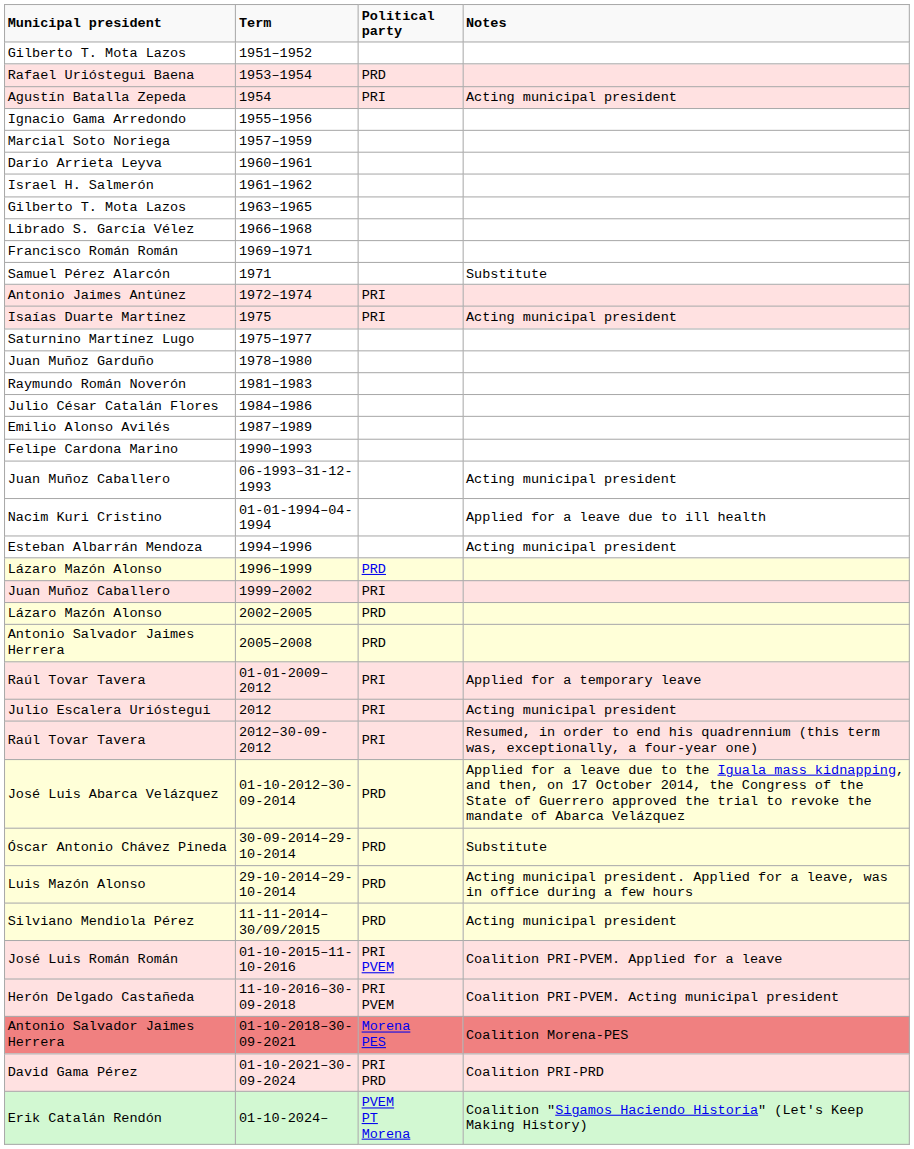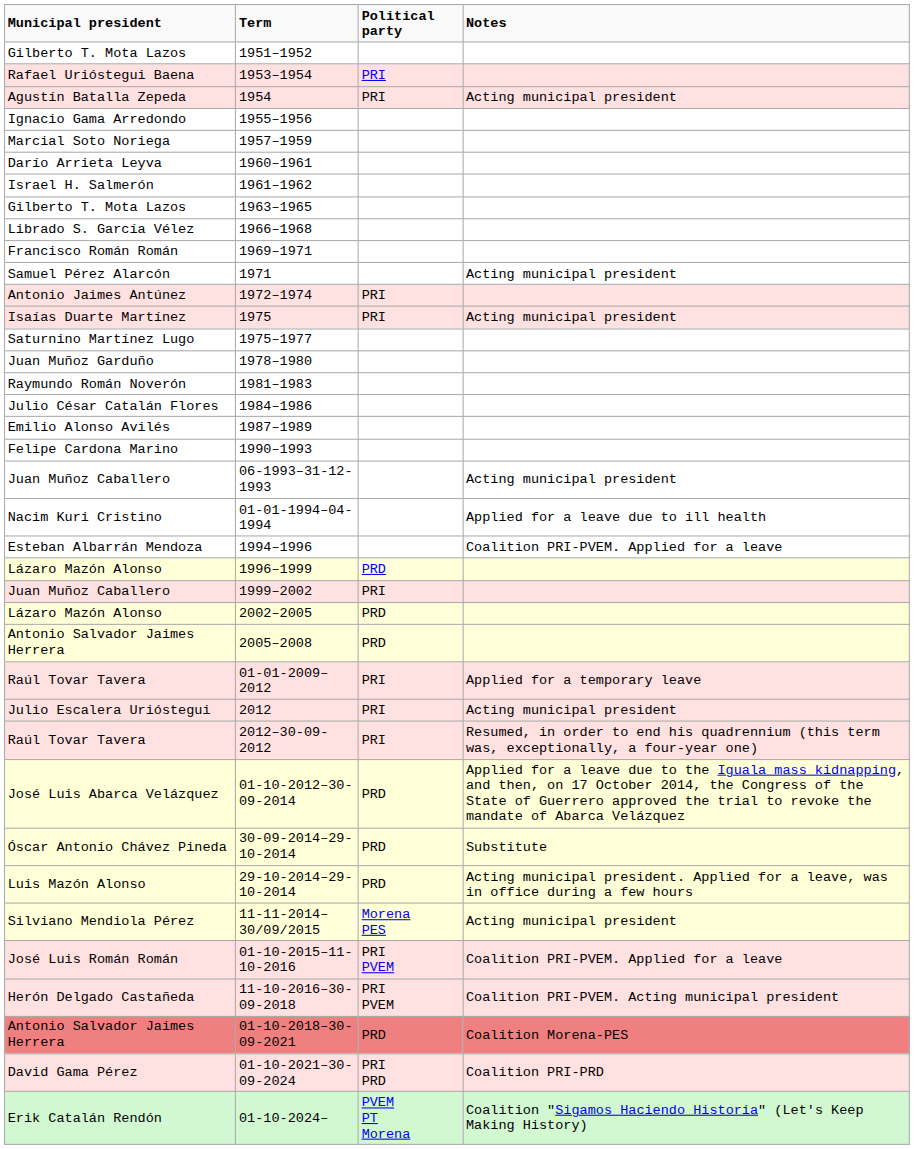1953–1954 | Political party: PRD -> PRI
1971 | Notes: Substitute -> Acting municipal president
1994–1996 | Notes: Acting municipal president -> Coalition PRI-PVEM. Applied for a leave
11-11-2014–30/09/2015 | Political party: PRD -> Morena PES
01-10-2018–30-09-2021 | Political party: Morena PES -> PRD
